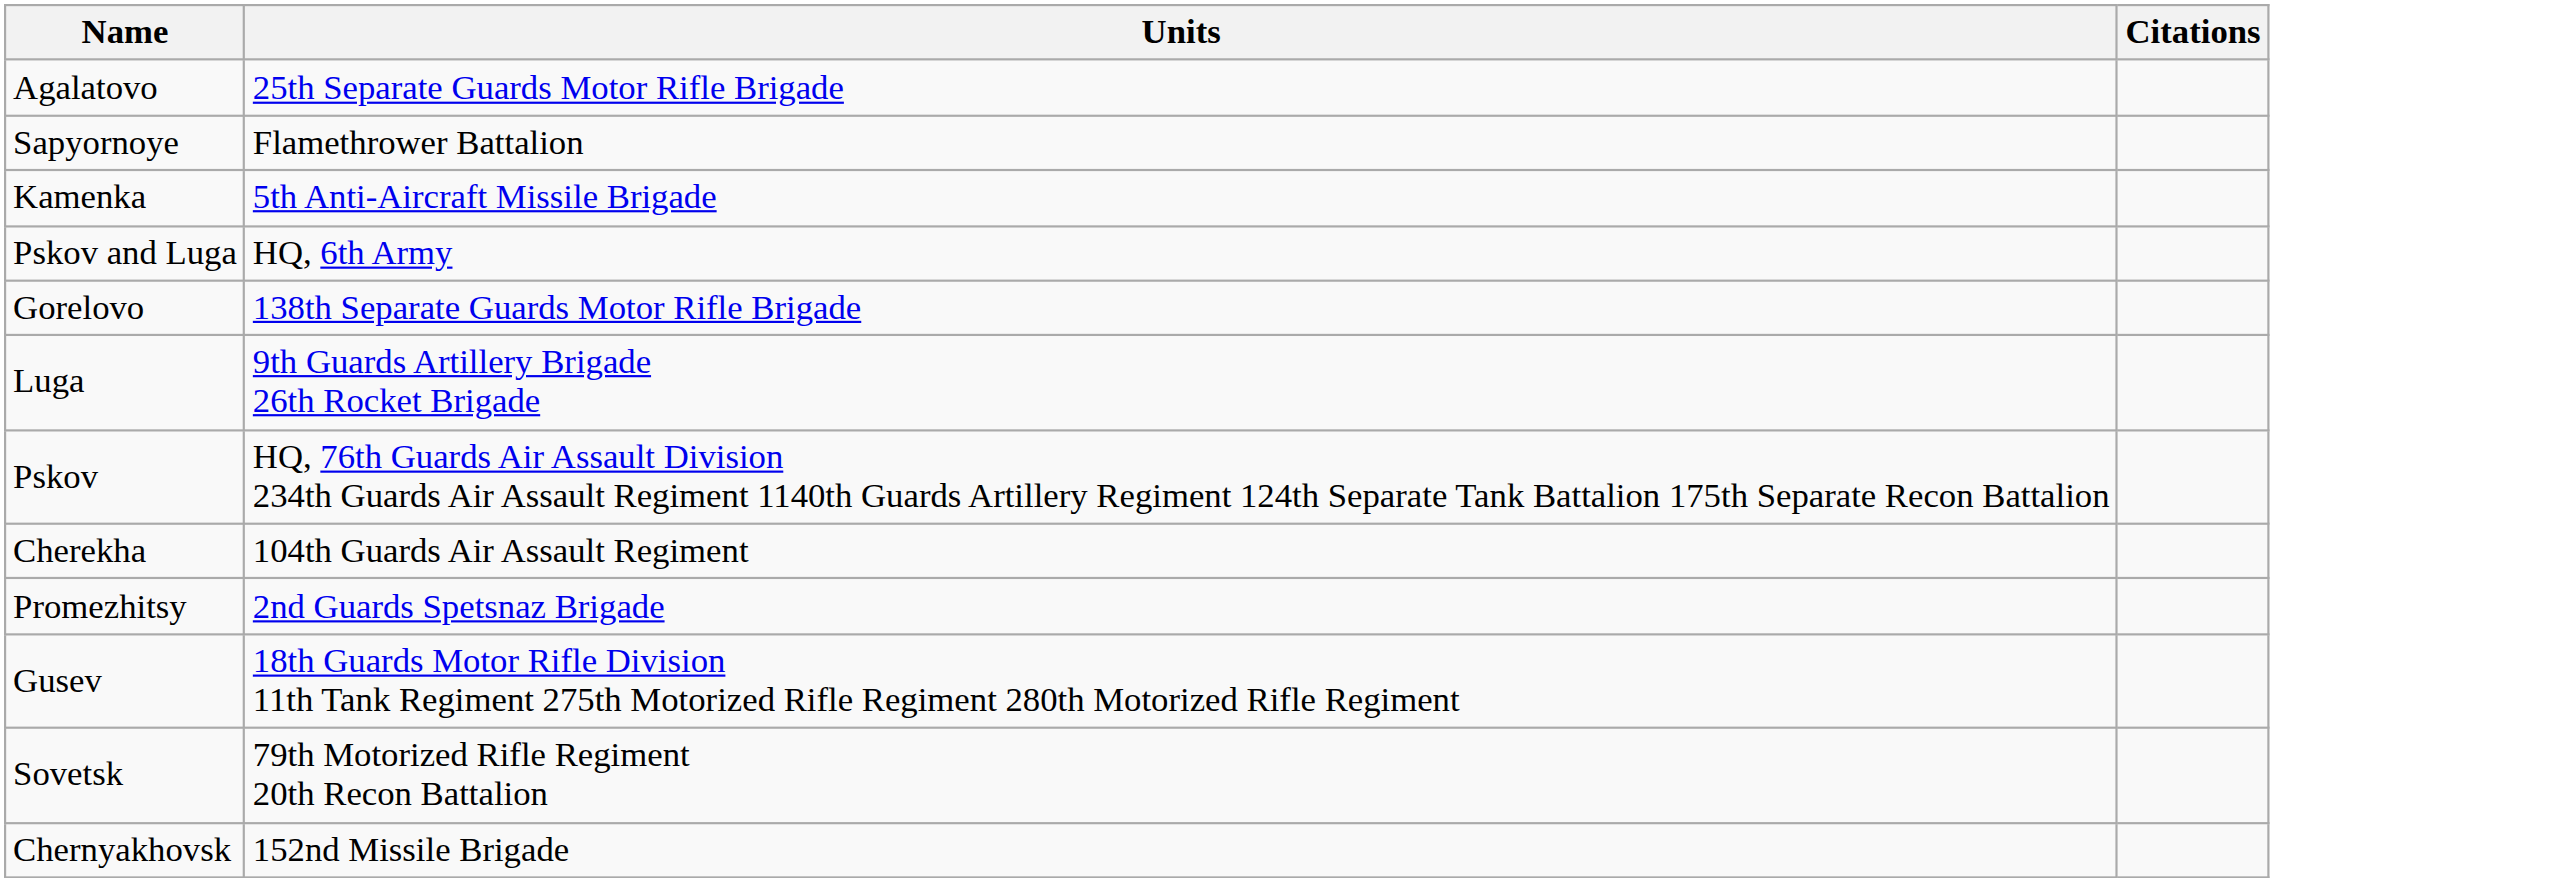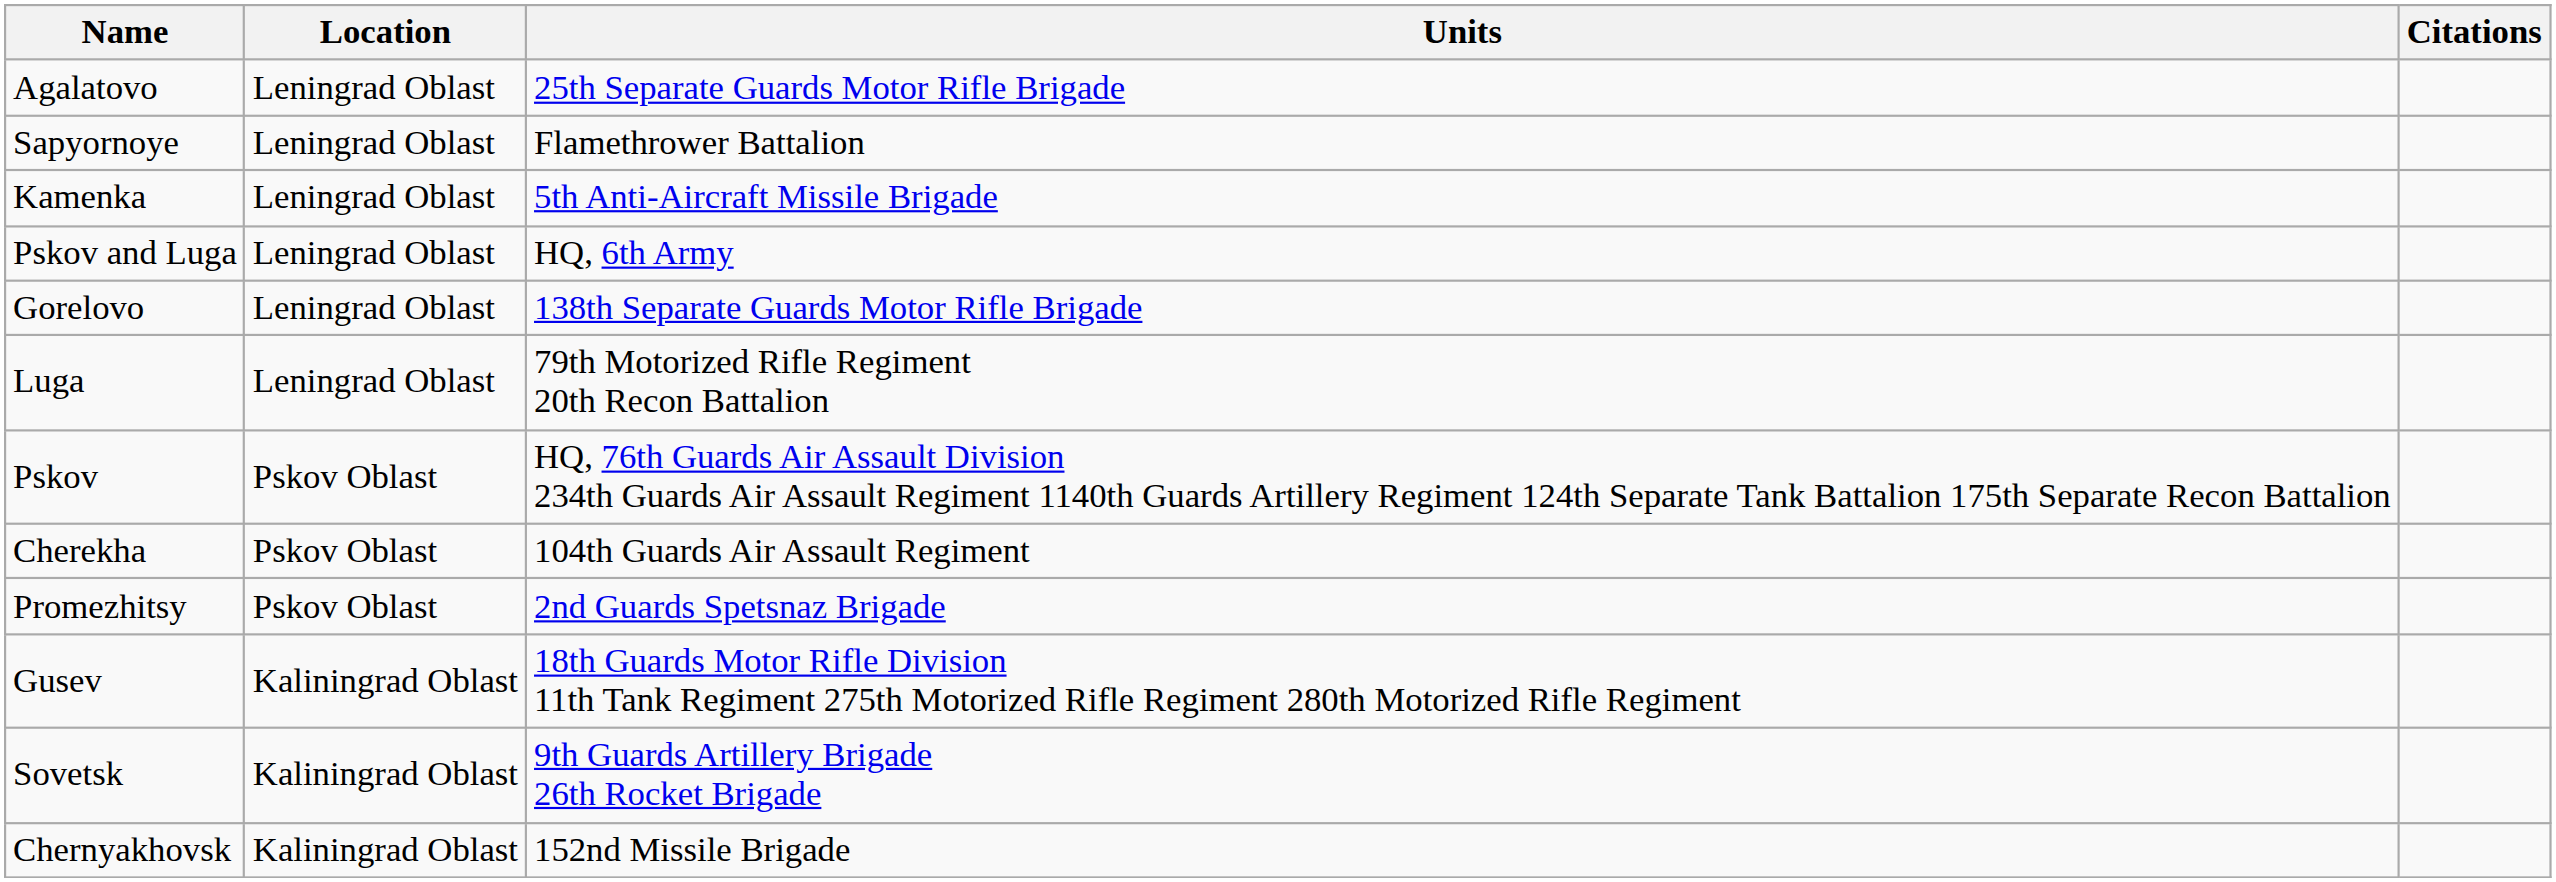+ column: Location | Leningrad Oblast | Leningrad Oblast | Leningrad Oblast | Leningrad Oblast | Leningrad Oblast | Leningrad Oblast | Pskov Oblast | Pskov Oblast | Pskov Oblast | Kaliningrad Oblast | Kaliningrad Oblast | Kaliningrad Oblast
Luga | Units: 9th Guards Artillery Brigade 26th Rocket Brigade -> 79th Motorized Rifle Regiment 20th Recon Battalion
Sovetsk | Units: 79th Motorized Rifle Regiment 20th Recon Battalion -> 9th Guards Artillery Brigade 26th Rocket Brigade
